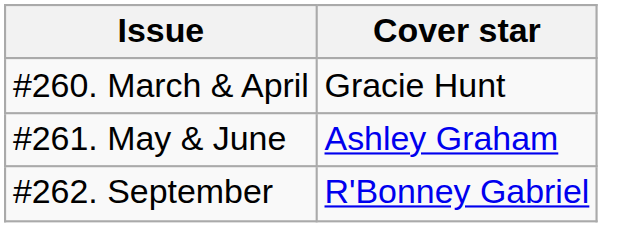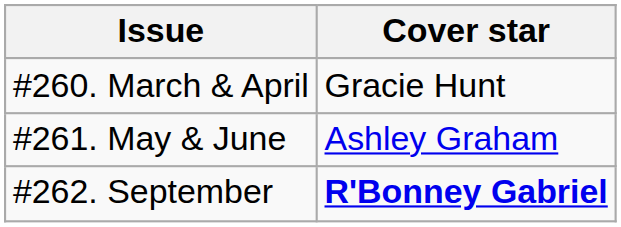#262. September | Cover star: normal -> bold
